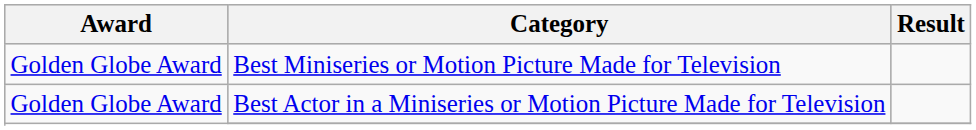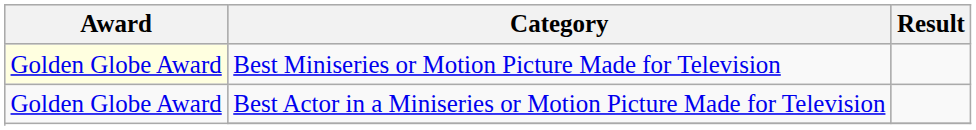Best Miniseries or Motion Picture Made for Television | Award: no background -> lightyellow background
